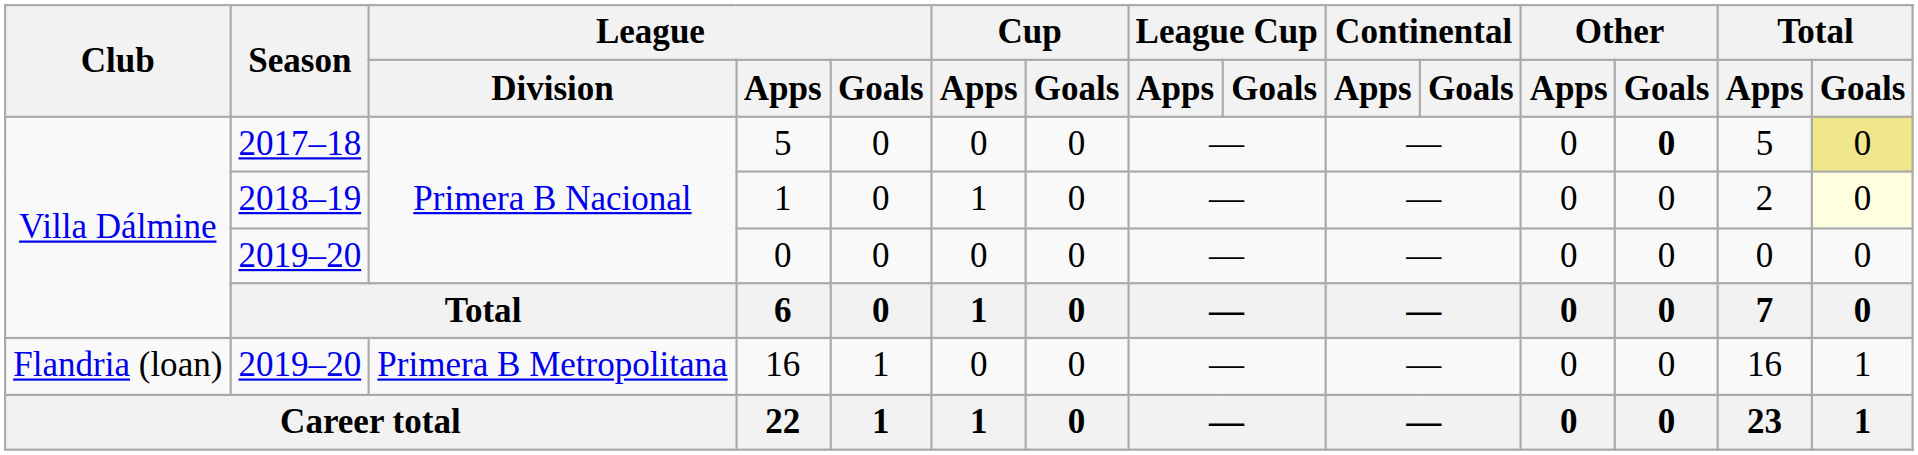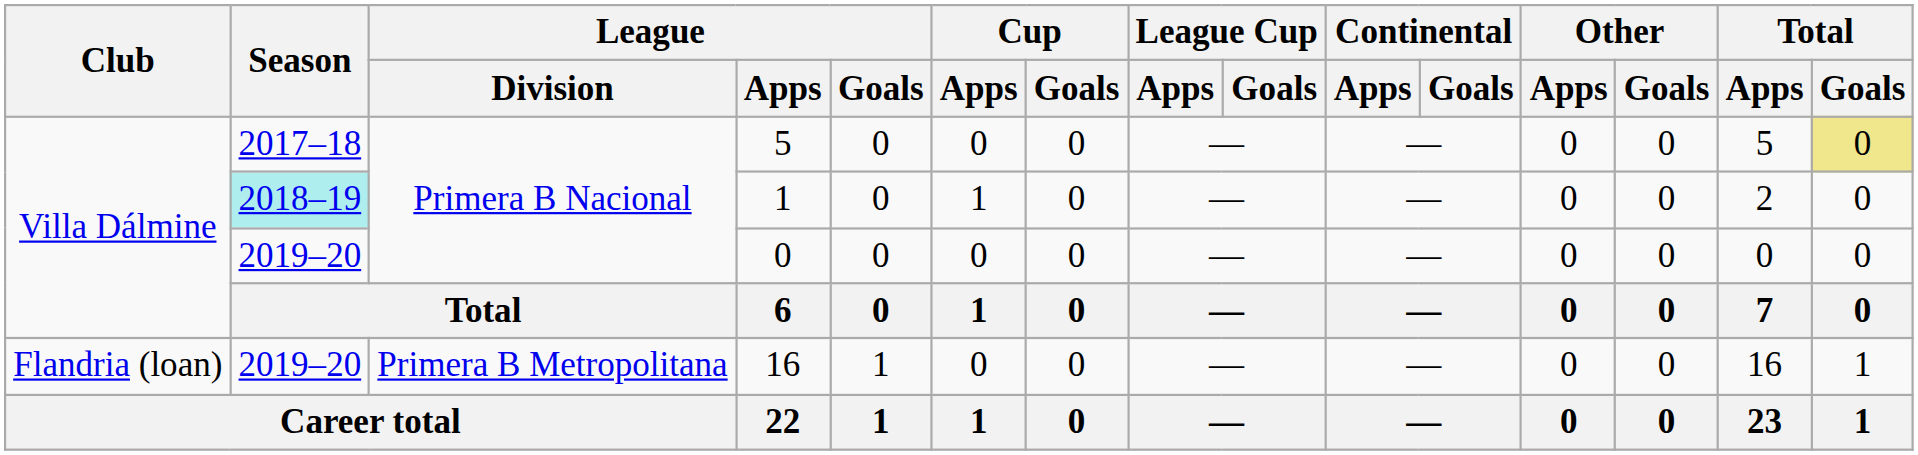row 3 | Other / Goals: bold -> normal
row 4 | Season: no background -> paleturquoise background
row 4 | Total / Goals: lightyellow background -> no background
